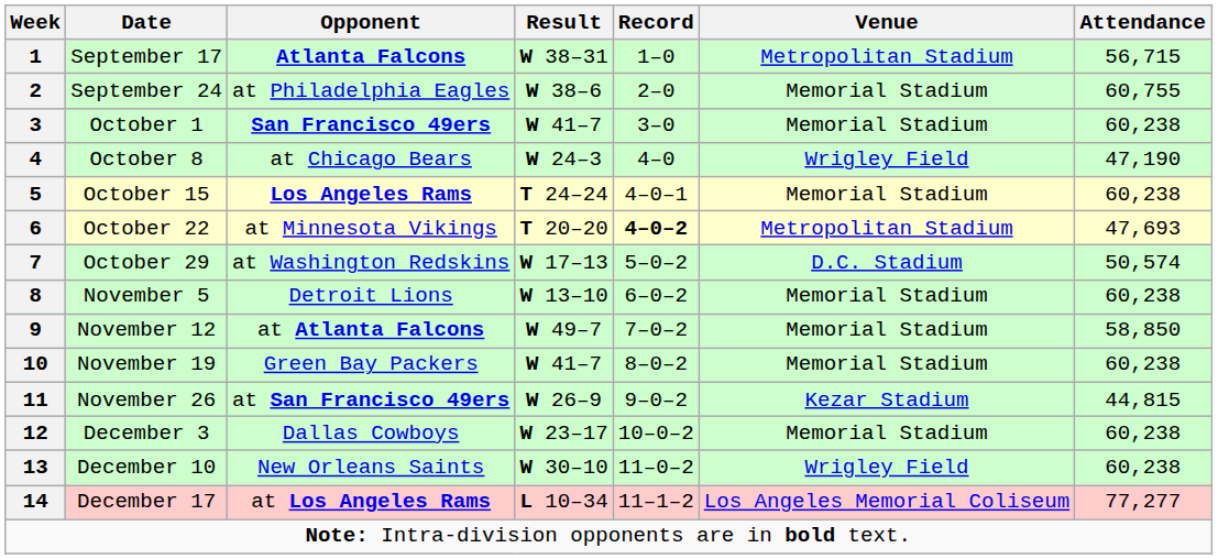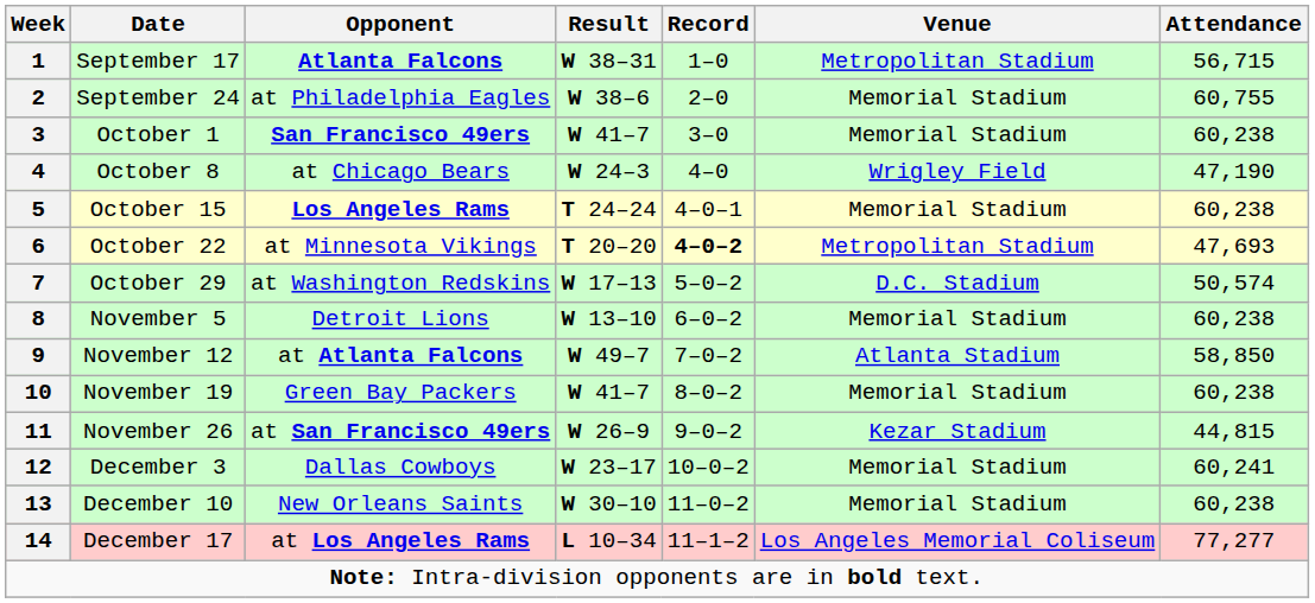9 | Venue: Memorial Stadium -> Atlanta Stadium
12 | Attendance: 60,238 -> 60,241
13 | Venue: Wrigley Field -> Memorial Stadium
